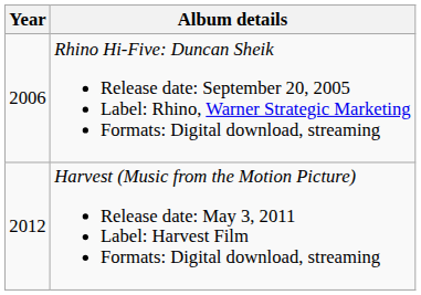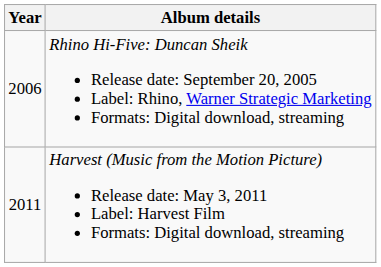row 3 | Year: 2012 -> 2011
